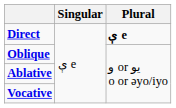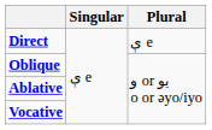Direct | Plural: bold -> normal
